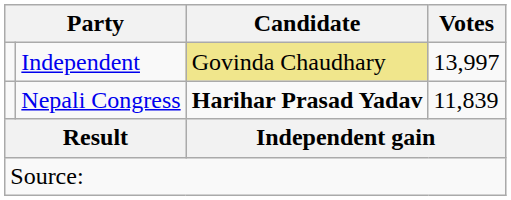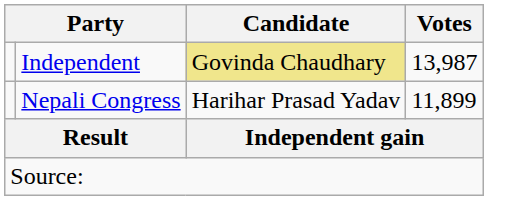Independent | Votes: 13,997 -> 13,987
Nepali Congress | Candidate: bold -> normal
Nepali Congress | Votes: 11,839 -> 11,899
